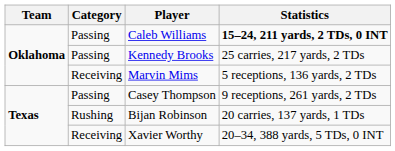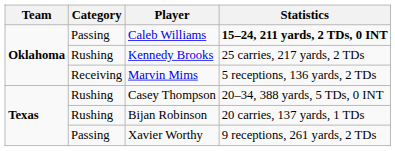Kennedy Brooks | Category: Passing -> Rushing
Casey Thompson | Category: Passing -> Rushing
Casey Thompson | Statistics: 9 receptions, 261 yards, 2 TDs -> 20–34, 388 yards, 5 TDs, 0 INT
Xavier Worthy | Category: Receiving -> Passing
Xavier Worthy | Statistics: 20–34, 388 yards, 5 TDs, 0 INT -> 9 receptions, 261 yards, 2 TDs
